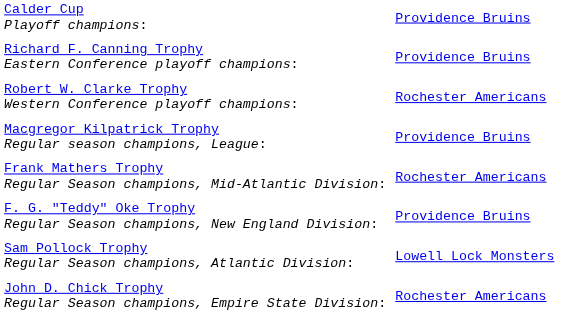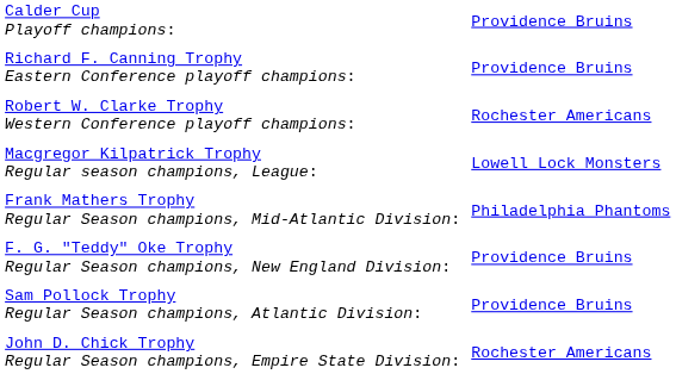row 4 | column 2: Providence Bruins -> Lowell Lock Monsters
row 5 | column 2: Rochester Americans -> Philadelphia Phantoms
row 7 | column 2: Lowell Lock Monsters -> Providence Bruins
